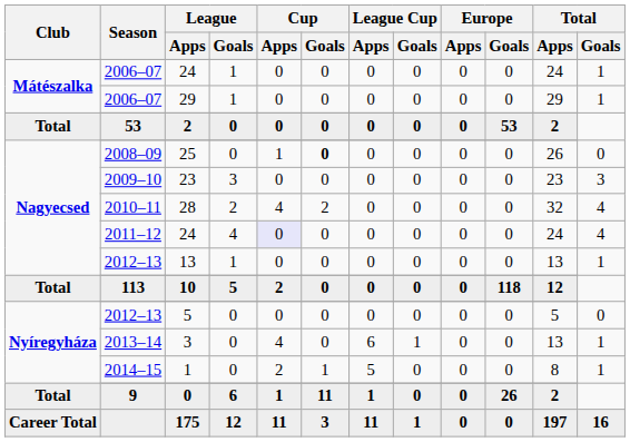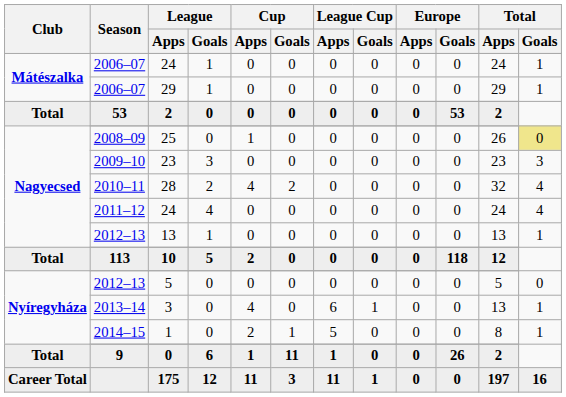25 | Cup / Goals: bold -> normal
25 | Total / Goals: no background -> khaki background
Nagyecsed / 24 | Cup / Apps: lavender background -> no background
